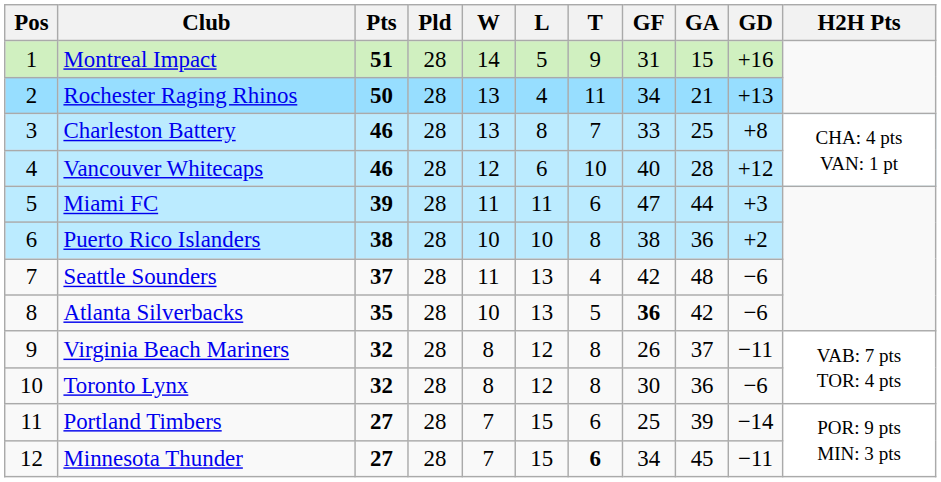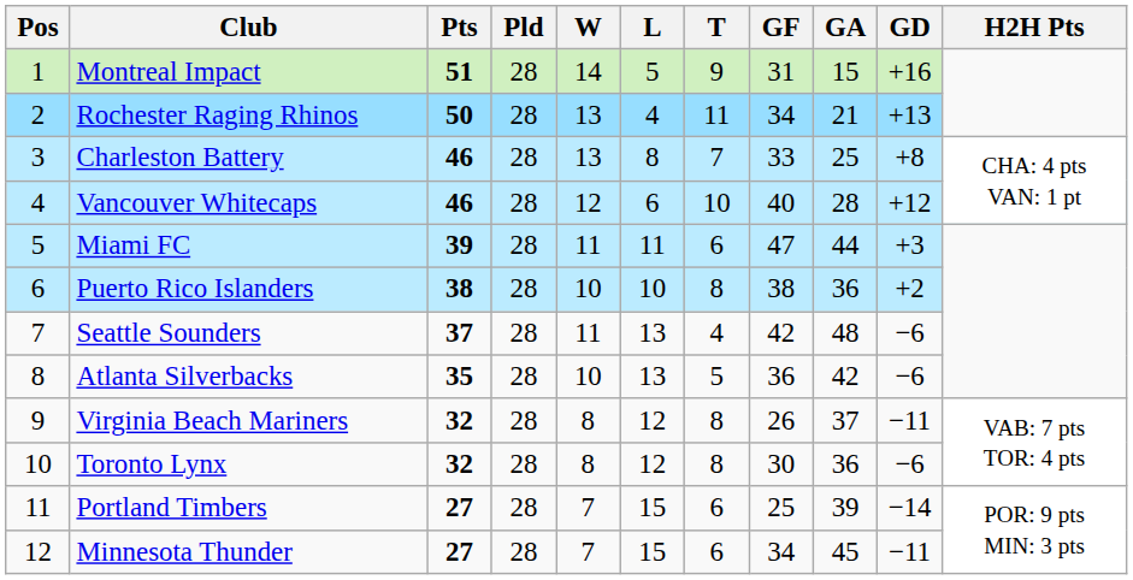Atlanta Silverbacks | GF: bold -> normal
Minnesota Thunder | T: bold -> normal
